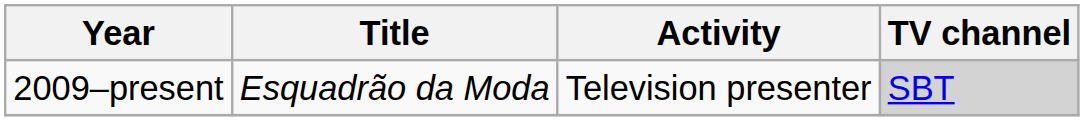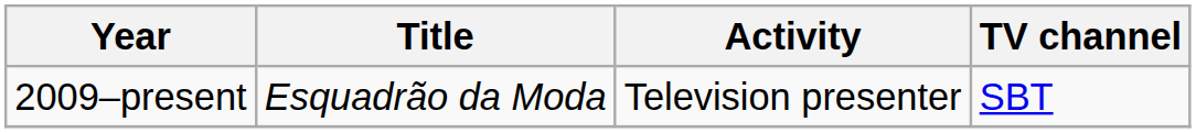2009–present | TV channel: lightgrey background -> no background
